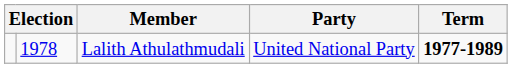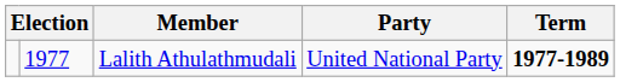Lalith Athulathmudali | column 2: 1978 -> 1977
